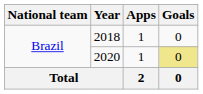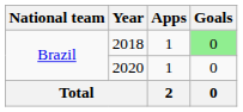2018 | Goals: no background -> lightgreen background
2020 | Goals: khaki background -> no background
